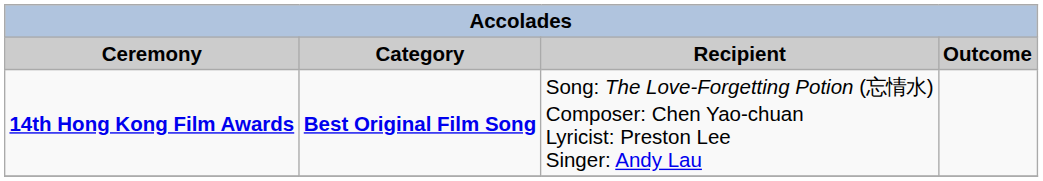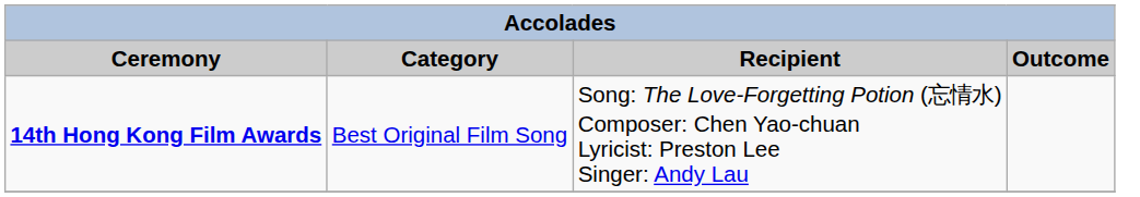14th Hong Kong Film Awards | Category: bold -> normal
